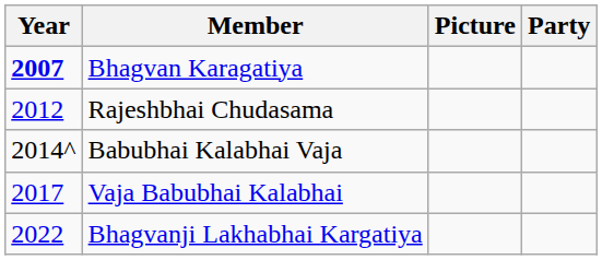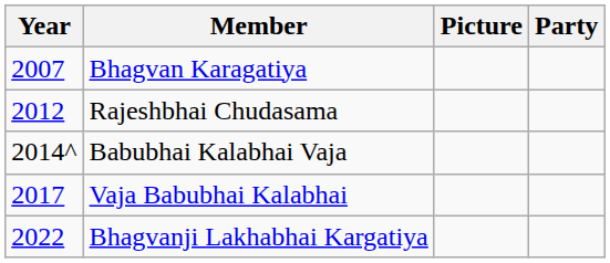Bhagvan Karagatiya | Year: bold -> normal
